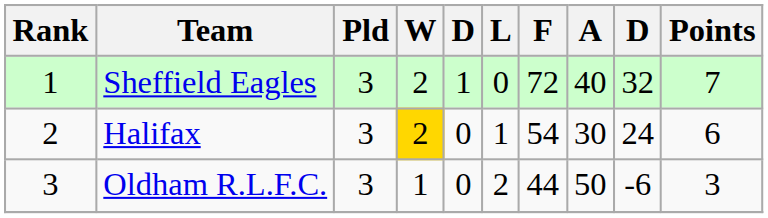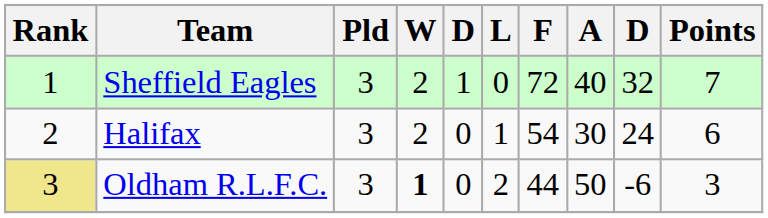Halifax | W: gold background -> no background
Oldham R.L.F.C. | Rank: no background -> khaki background
Oldham R.L.F.C. | W: normal -> bold
